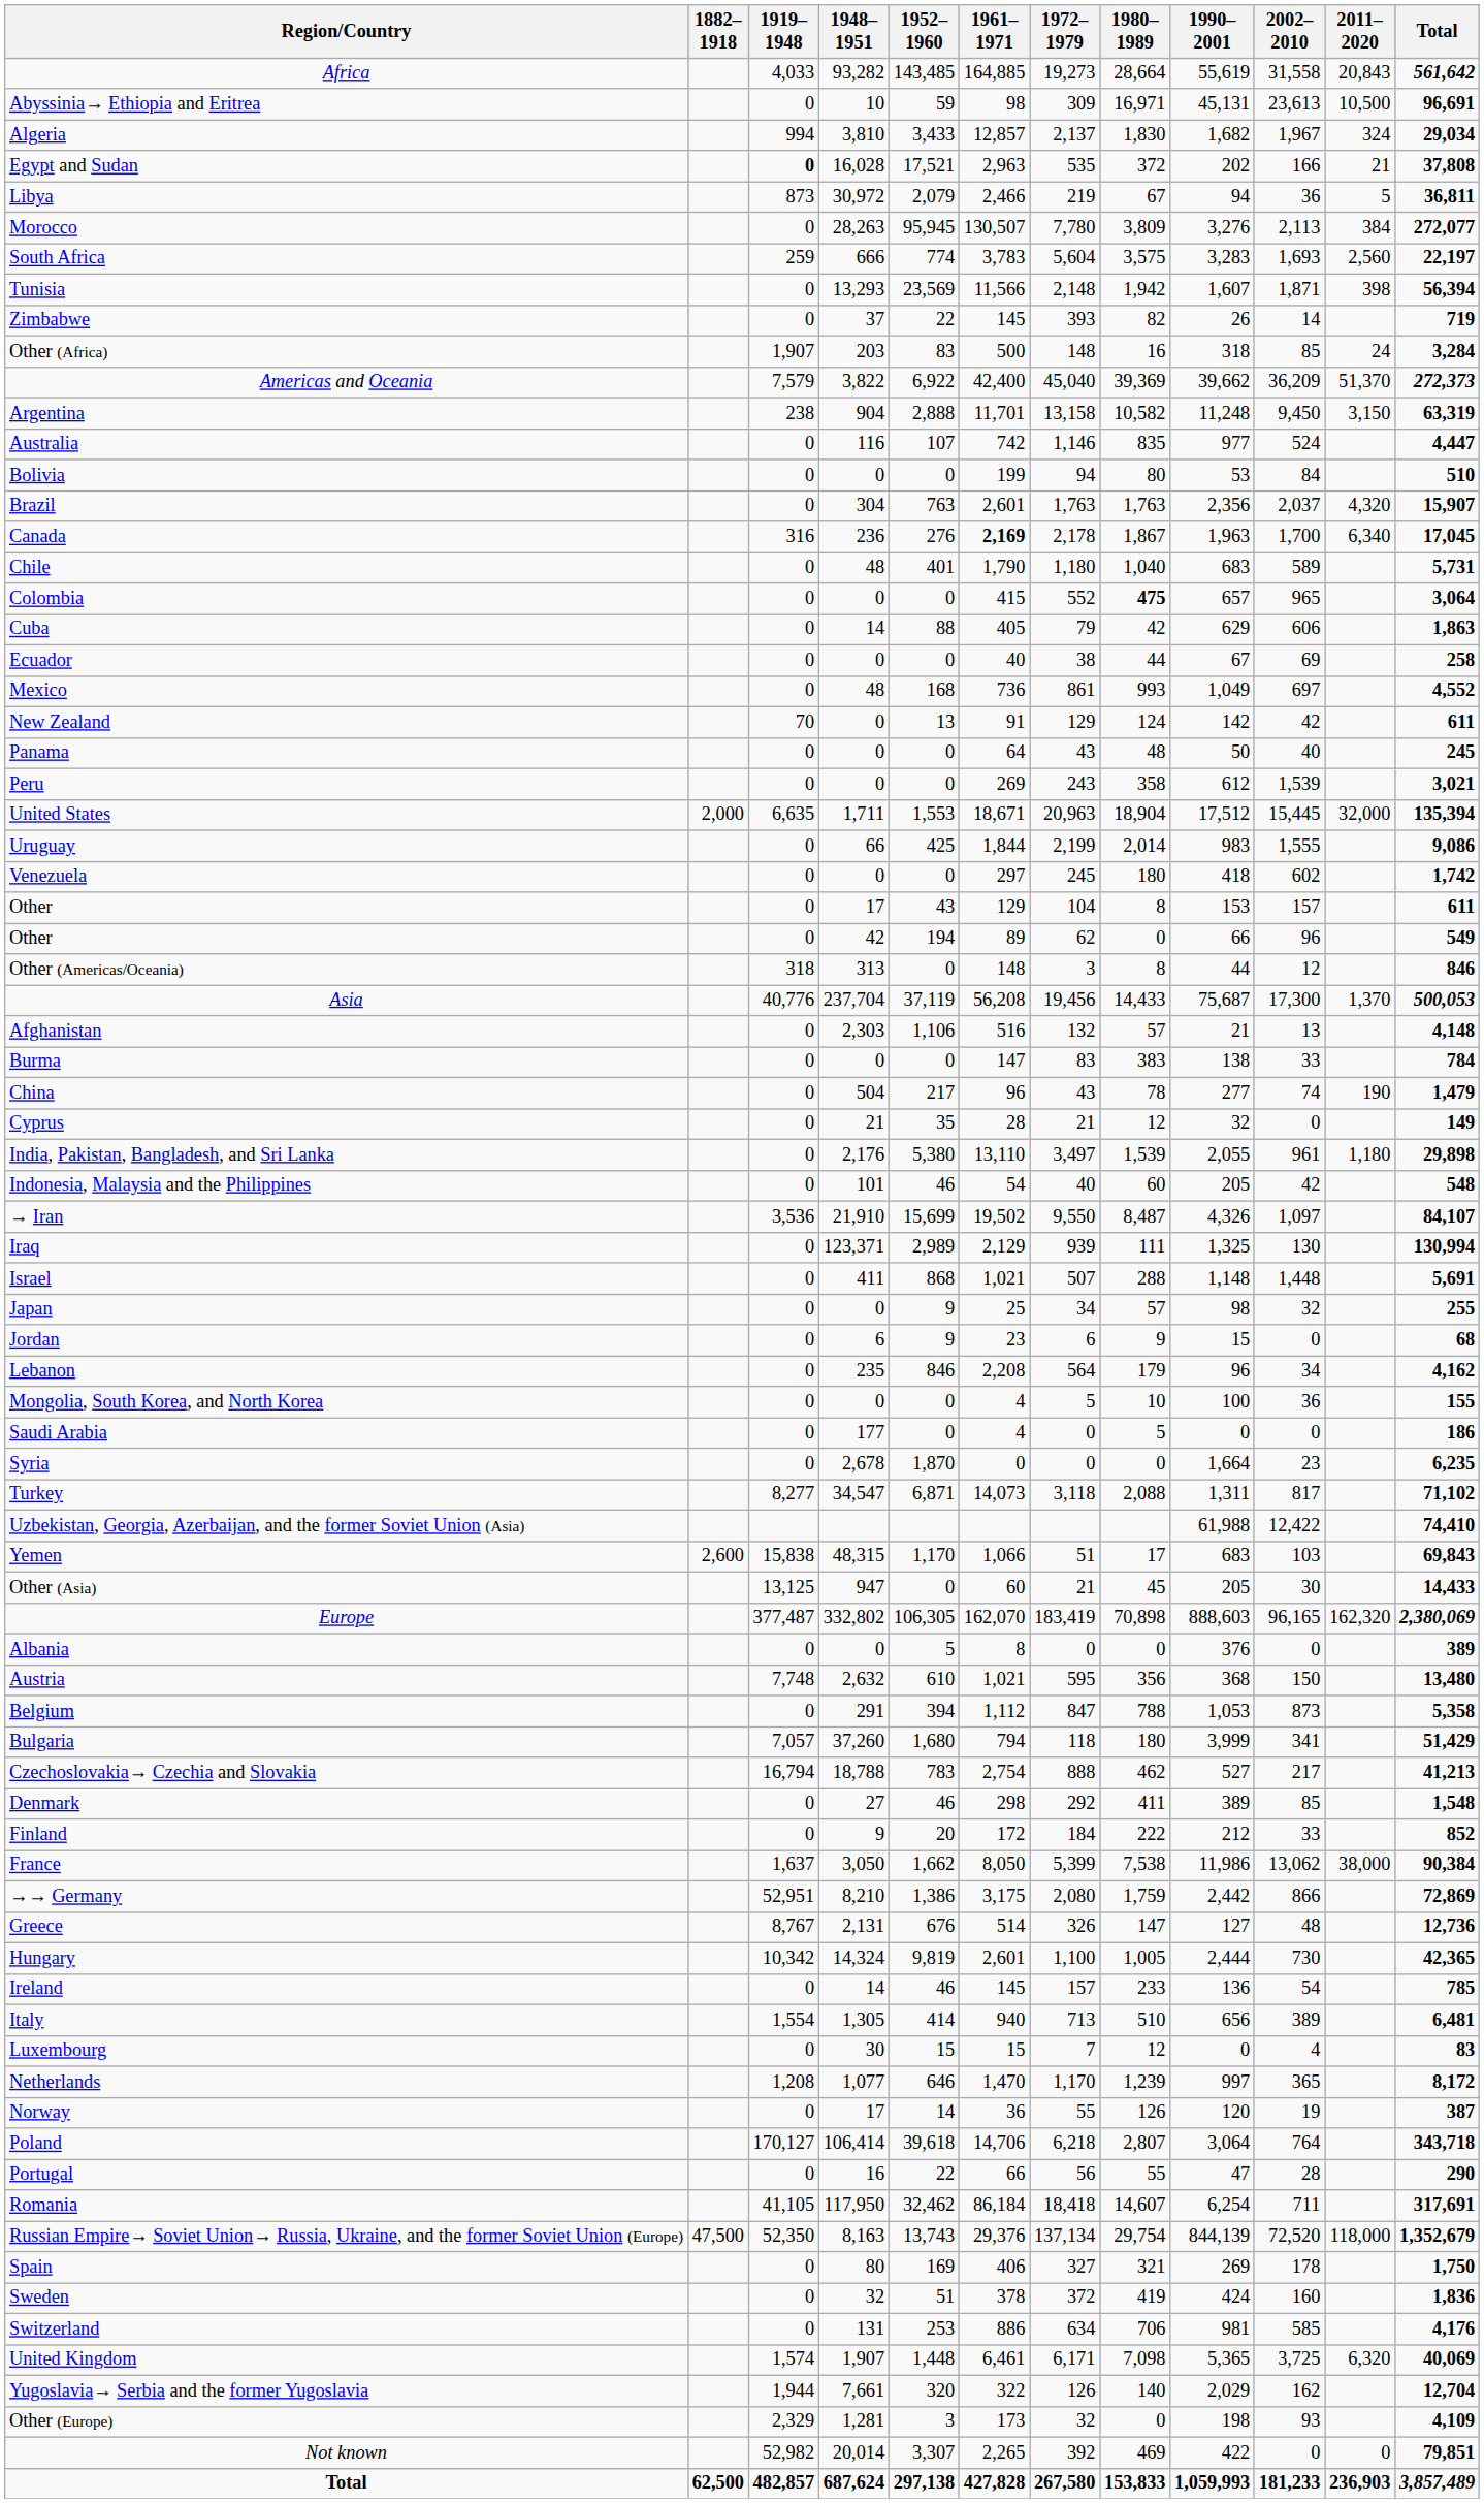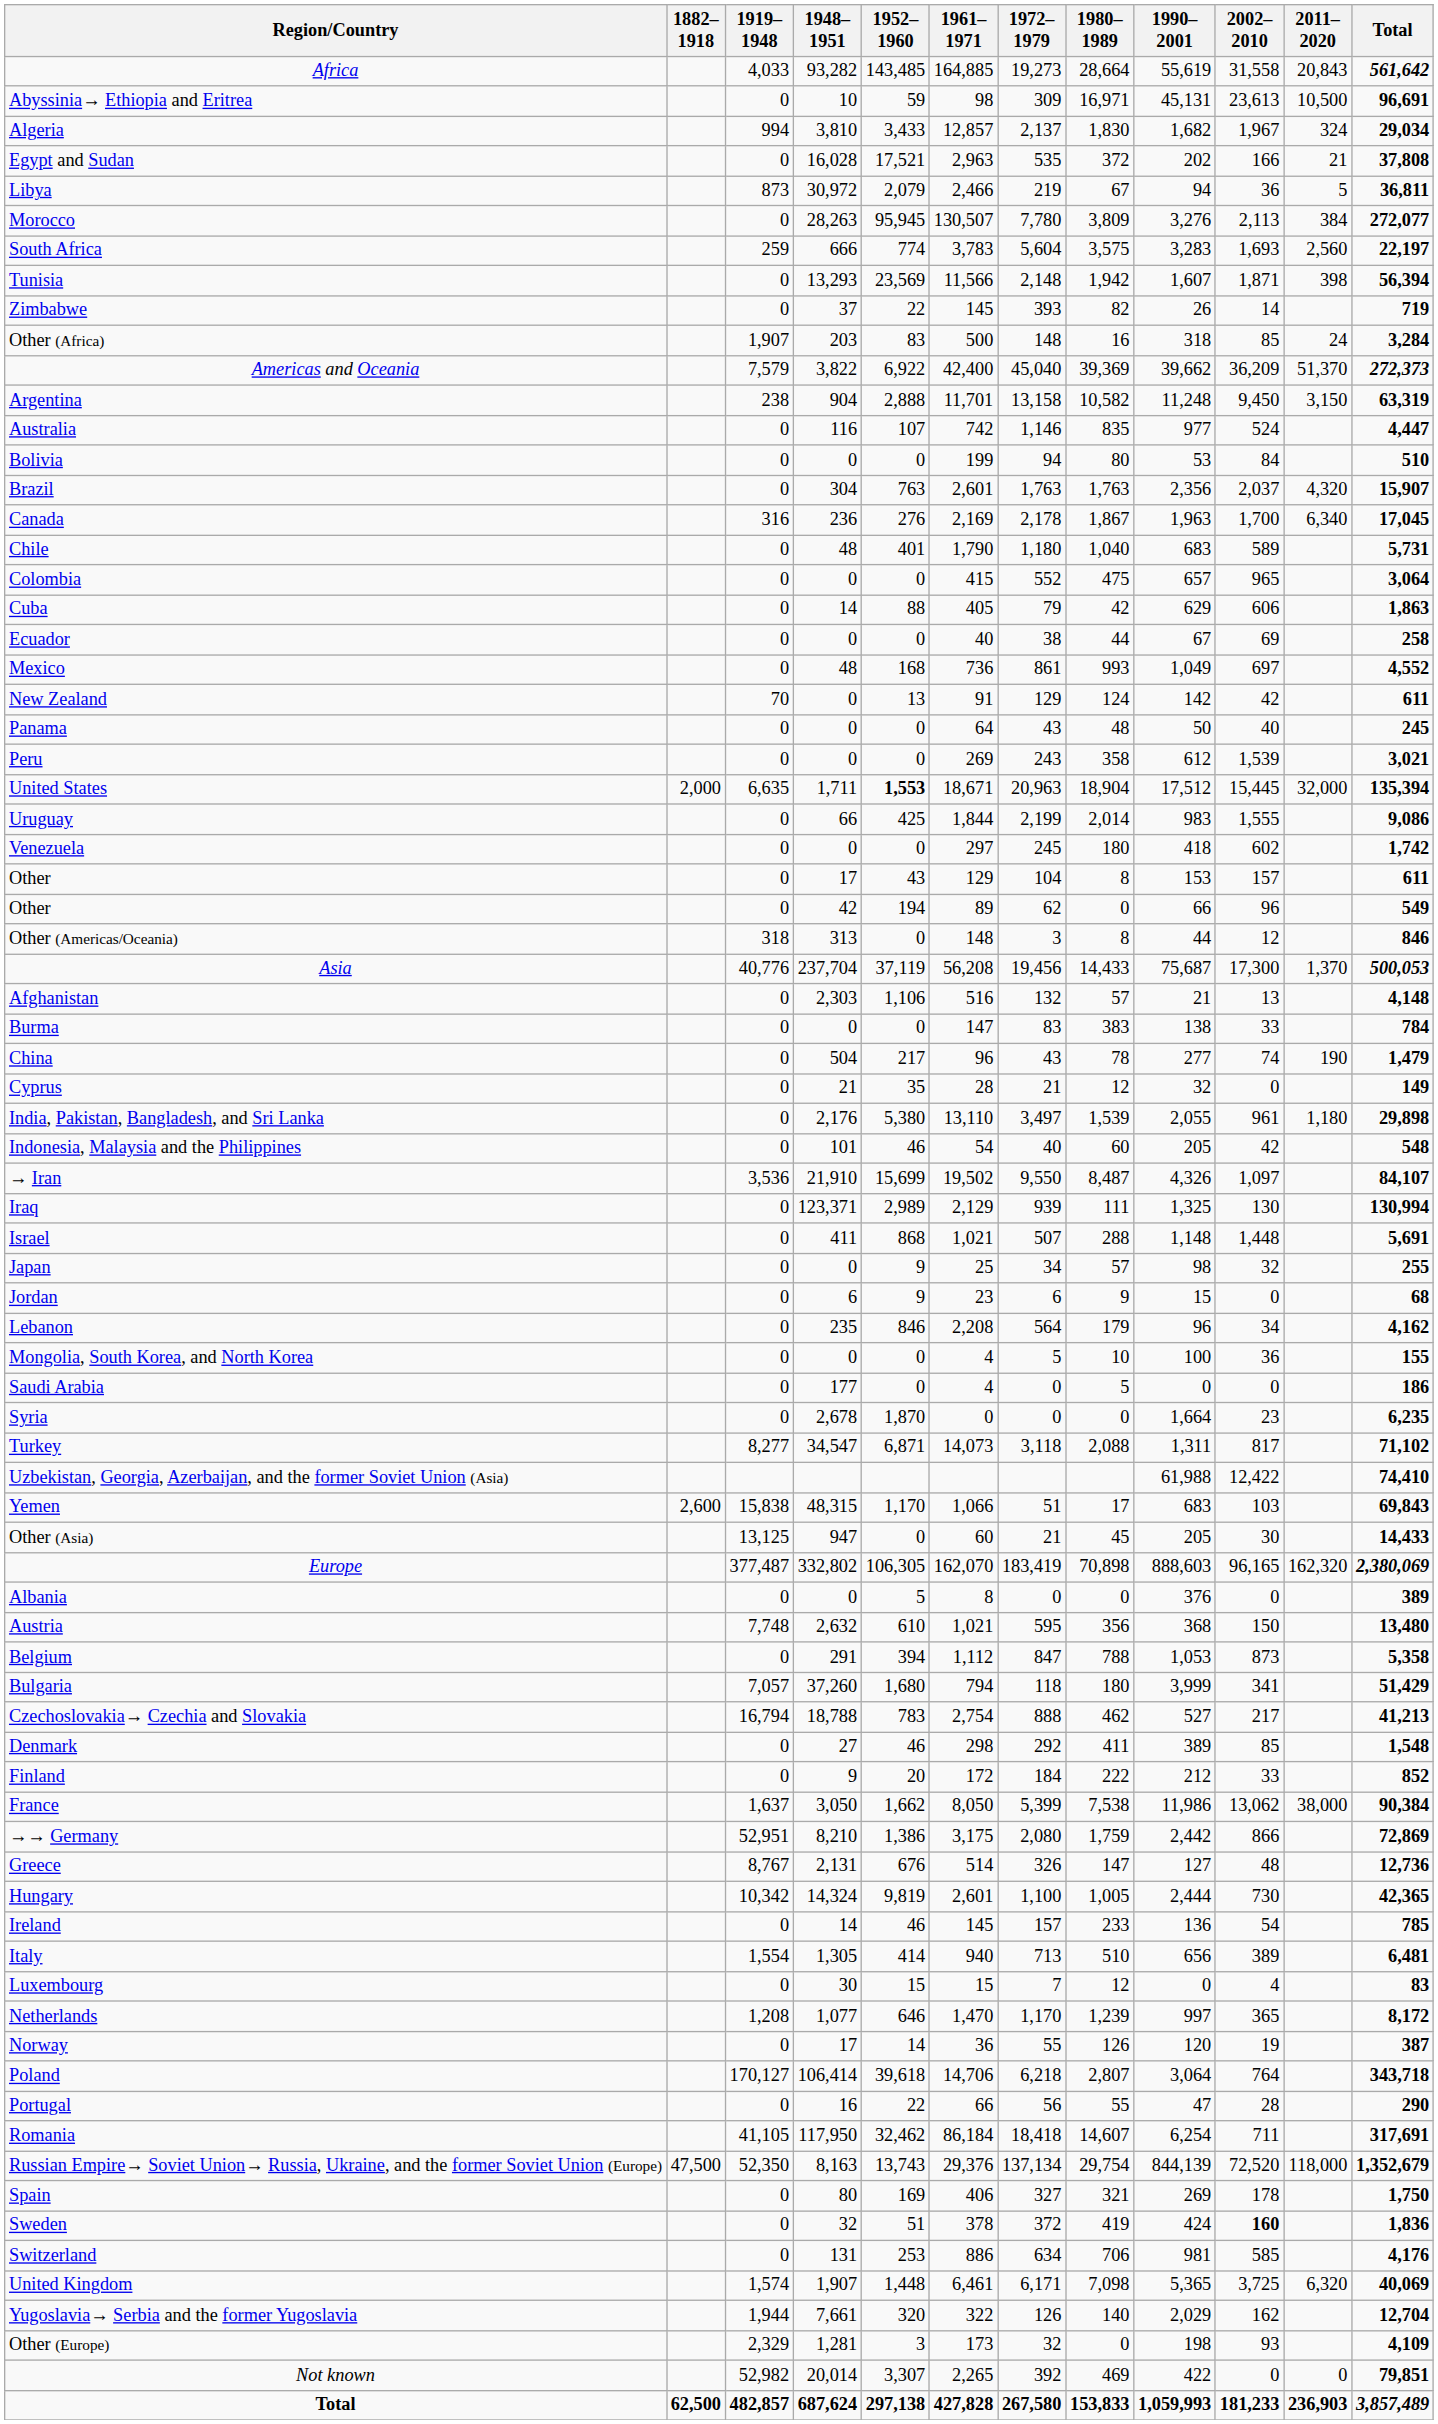Egypt and Sudan | 1919– 1948: bold -> normal
Canada | 1961– 1971: bold -> normal
Colombia | 1980– 1989: bold -> normal
United States | 1952– 1960: normal -> bold
Sweden | 2002– 2010: normal -> bold
